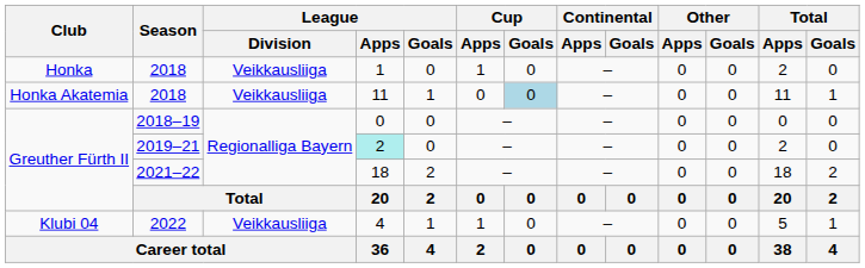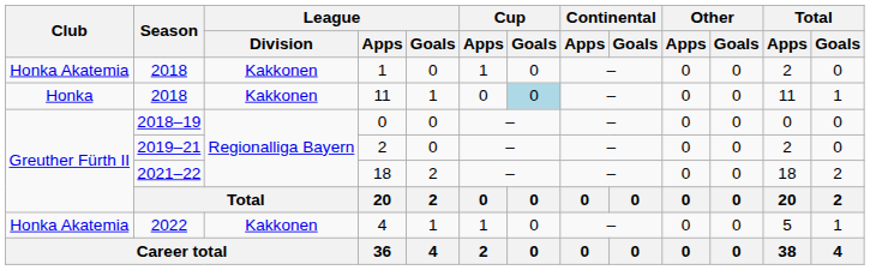row 3 | Club: Honka -> Honka Akatemia
row 3 | League / Division: Veikkausliiga -> Kakkonen
row 4 | Club: Honka Akatemia -> Honka
row 4 | League / Division: Veikkausliiga -> Kakkonen
row 6 | League / Apps: paleturquoise background -> no background
row 9 | Club: Klubi 04 -> Honka Akatemia
row 9 | League / Division: Veikkausliiga -> Kakkonen
